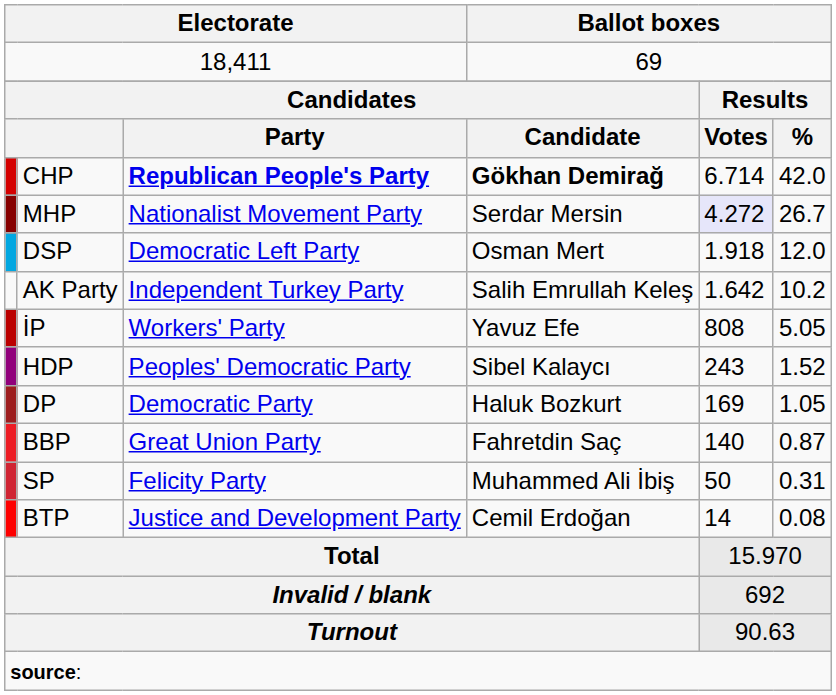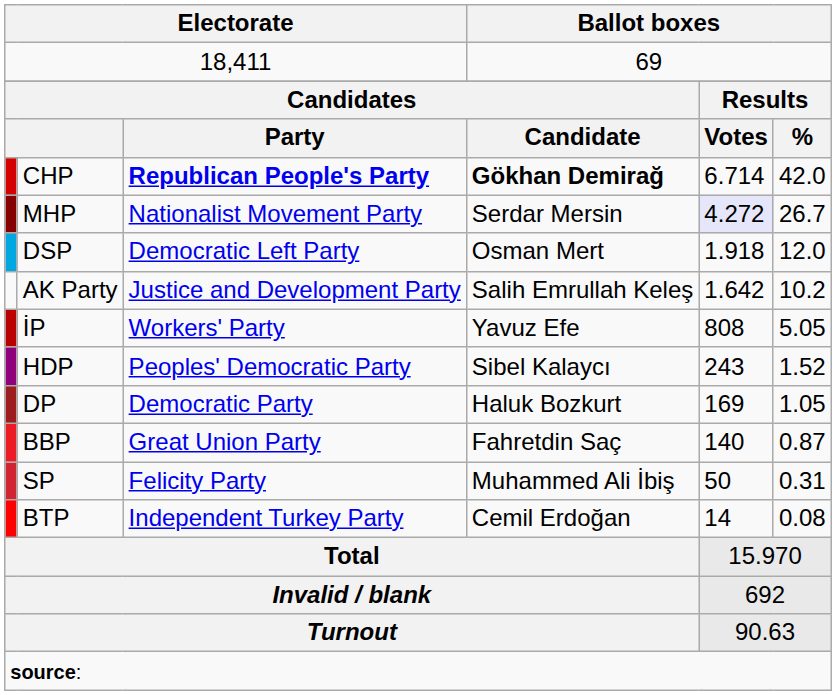AK Party | column 3: Independent Turkey Party -> Justice and Development Party
BTP | column 3: Justice and Development Party -> Independent Turkey Party
